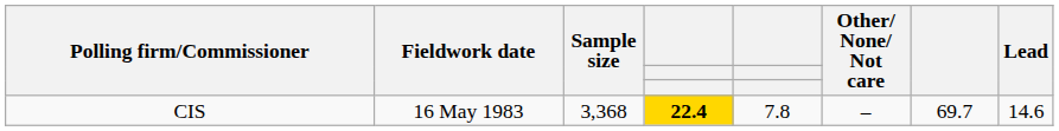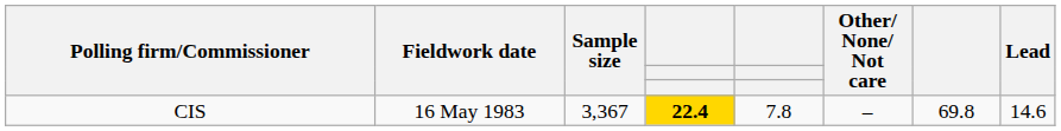CIS | Sample size: 3,368 -> 3,367
CIS | column 7: 69.7 -> 69.8
